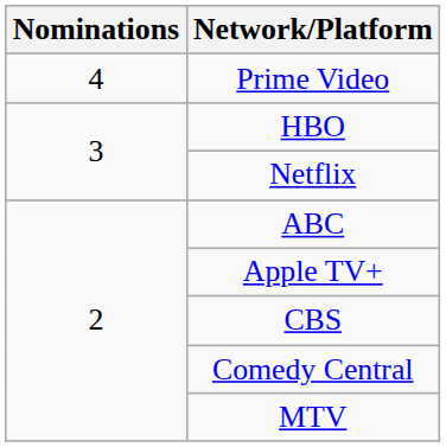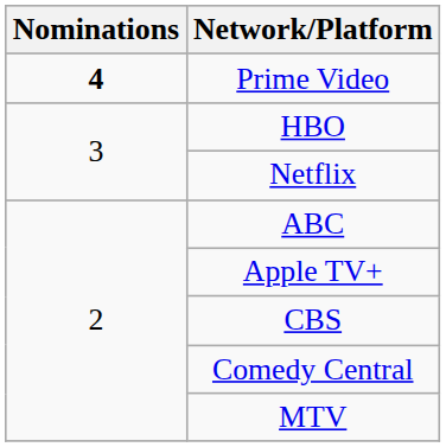Prime Video | Nominations: normal -> bold
